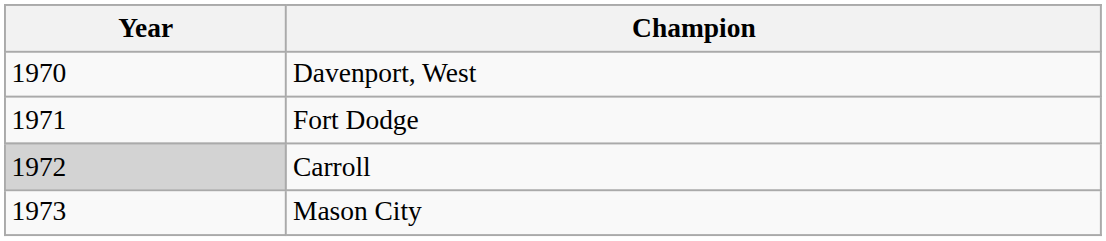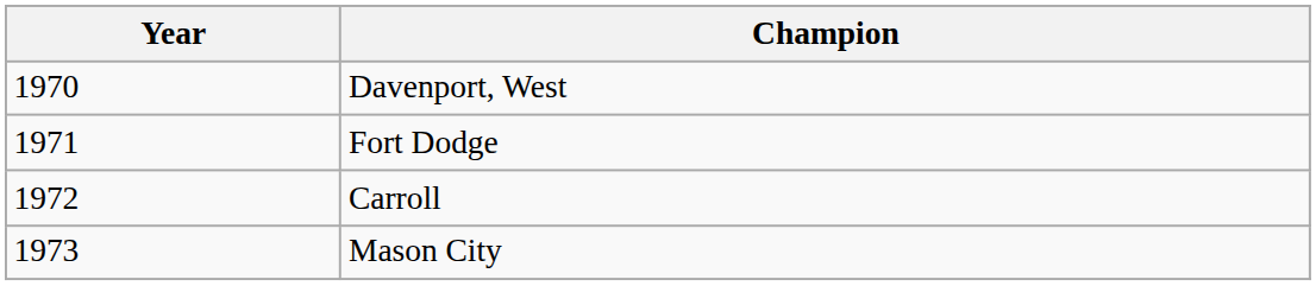Carroll | Year: lightgrey background -> no background
